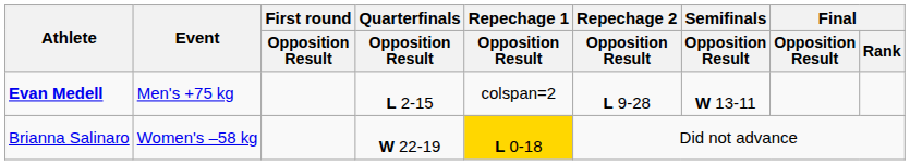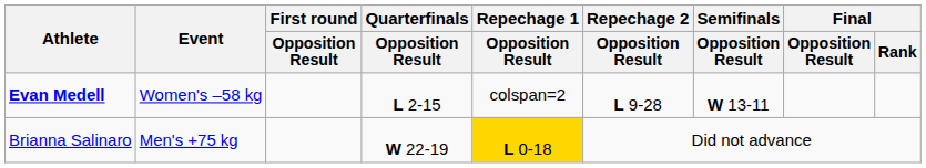Evan Medell | Event: Men's +75 kg -> Women's –58 kg
Brianna Salinaro | Event: Women's –58 kg -> Men's +75 kg
